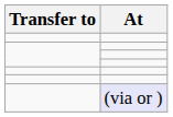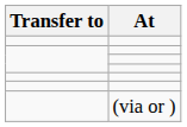row 8 | At: lavender background -> no background
